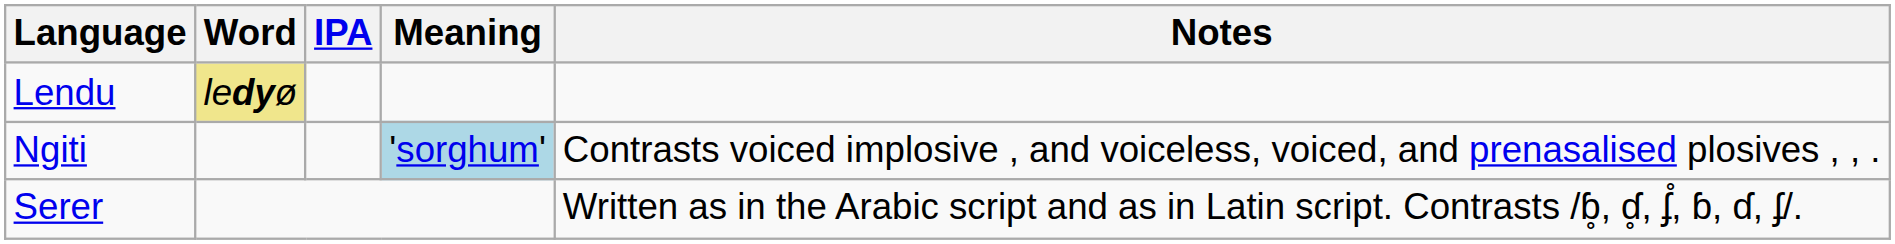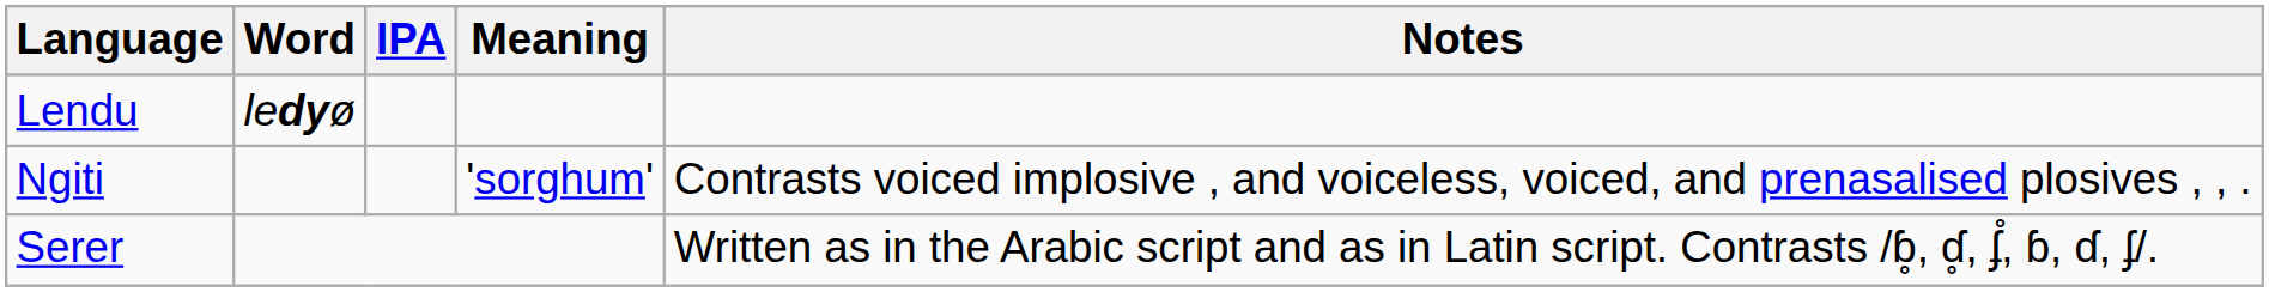Lendu | Word: khaki background -> no background
Ngiti | Meaning: lightblue background -> no background
